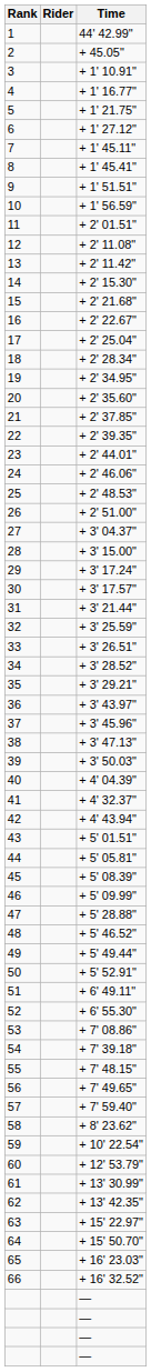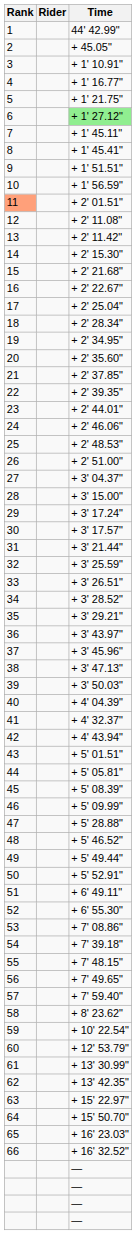6 | Time: no background -> lightgreen background
11 | Rank: no background -> lightsalmon background
